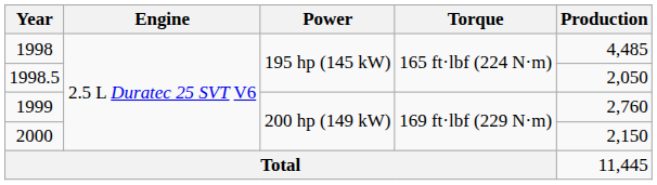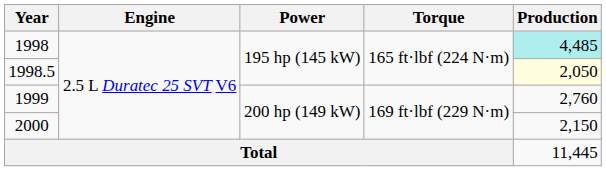1998 | Production: no background -> paleturquoise background
1998.5 | Production: no background -> lightyellow background
